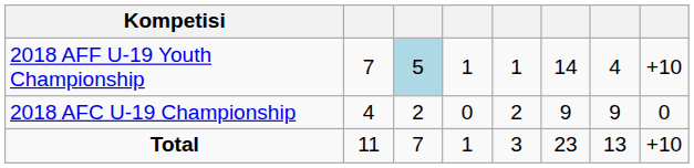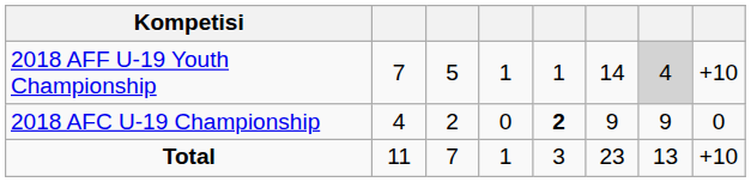2018 AFF U-19 Youth Championship | column 3: lightblue background -> no background
2018 AFF U-19 Youth Championship | column 7: no background -> lightgrey background
2018 AFC U-19 Championship | column 5: normal -> bold
